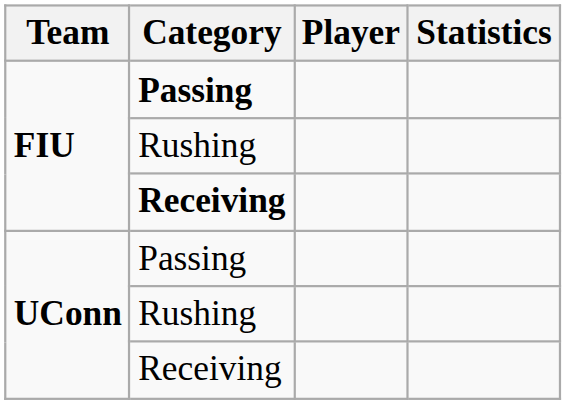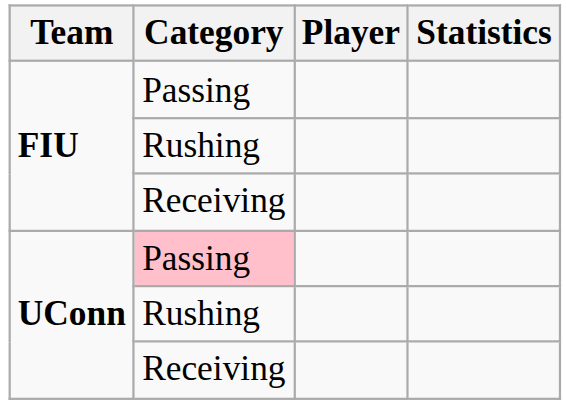FIU / Passing | Category: bold -> normal
FIU / Receiving | Category: bold -> normal
UConn / Passing | Category: no background -> pink background
